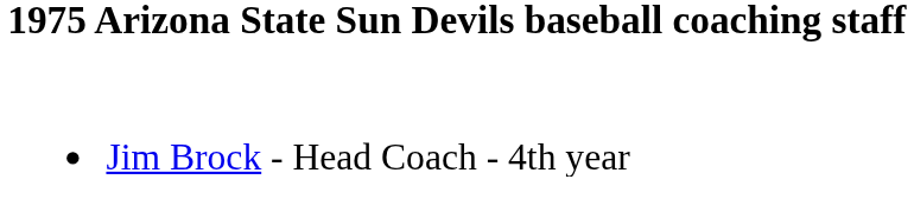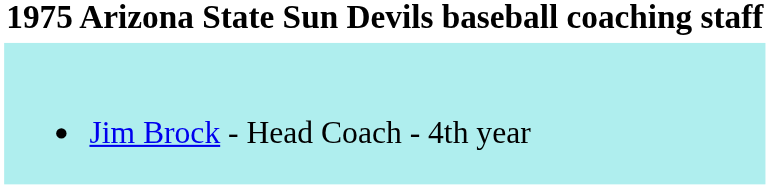Jim Brock - Head Coach - 4th year | column 1: no background -> paleturquoise background
